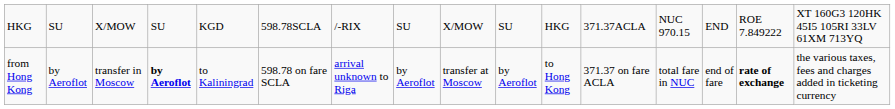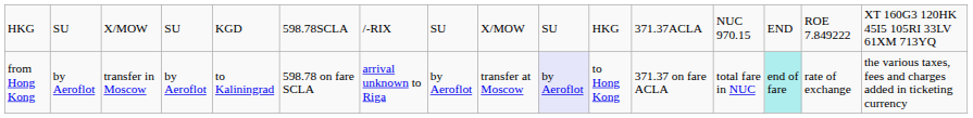from Hong Kong | column 4: bold -> normal
from Hong Kong | column 10: no background -> lavender background
from Hong Kong | column 14: no background -> paleturquoise background
from Hong Kong | column 15: bold -> normal
